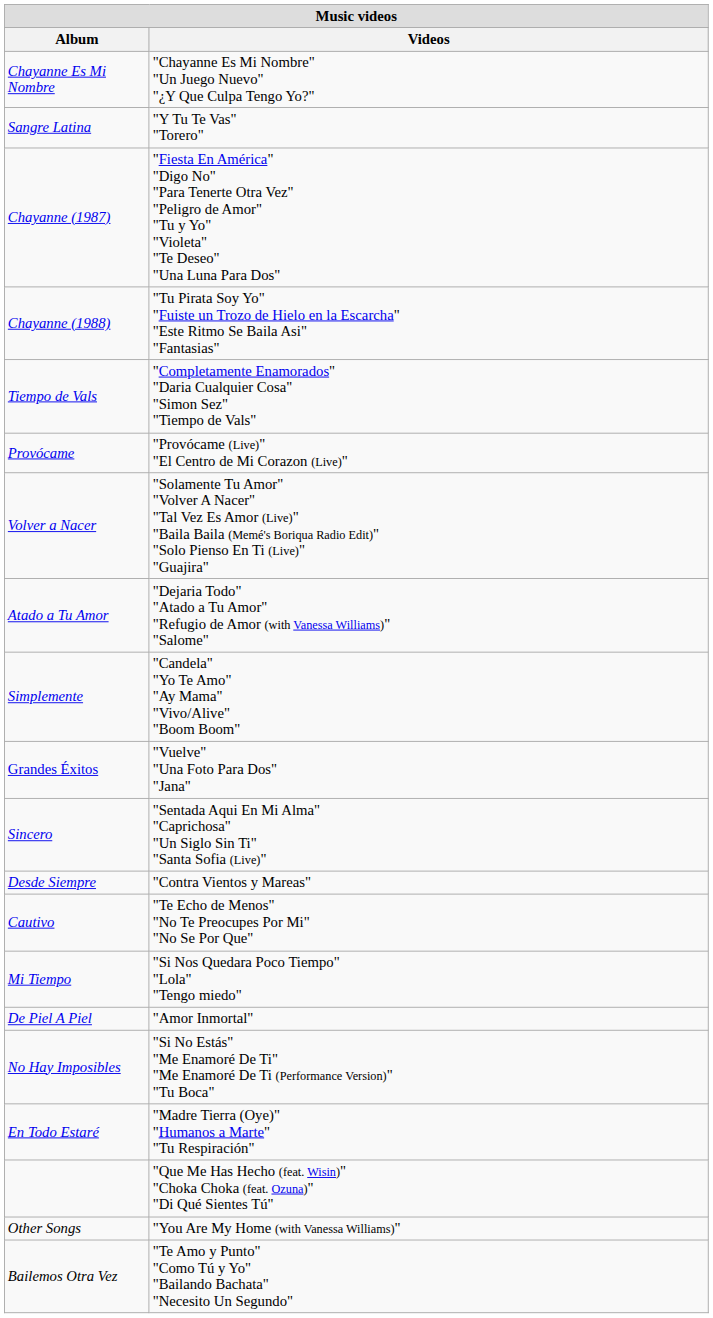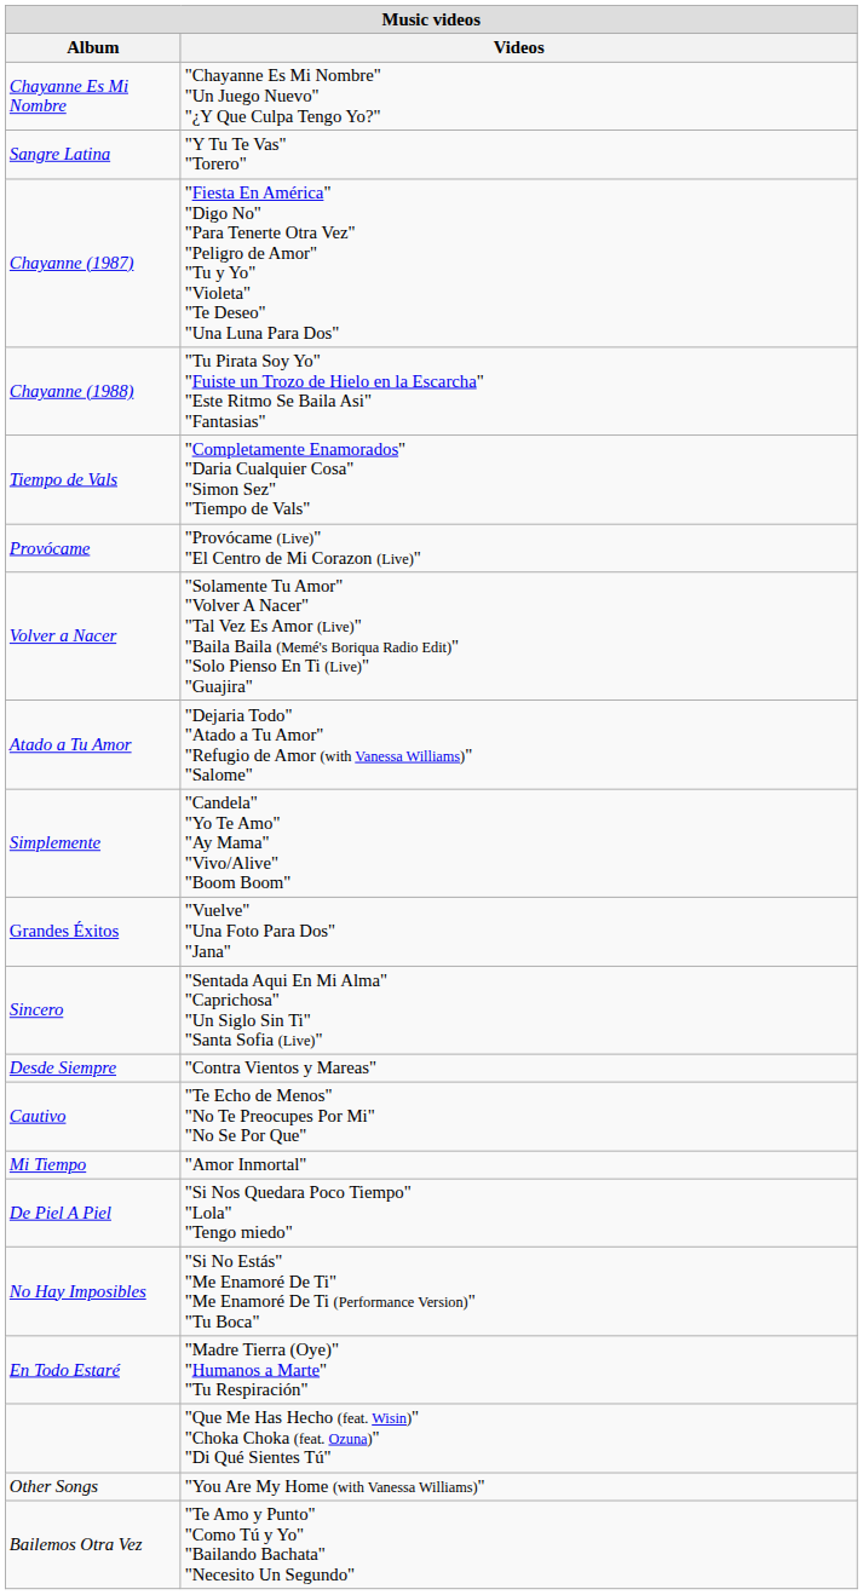Mi Tiempo | Videos: "Si Nos Quedara Poco Tiempo" "Lola" "Tengo miedo" -> "Amor Inmortal"
De Piel A Piel | Videos: "Amor Inmortal" -> "Si Nos Quedara Poco Tiempo" "Lola" "Tengo miedo"
